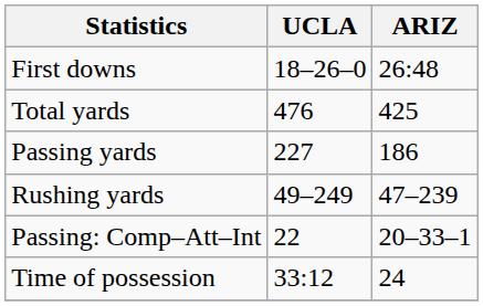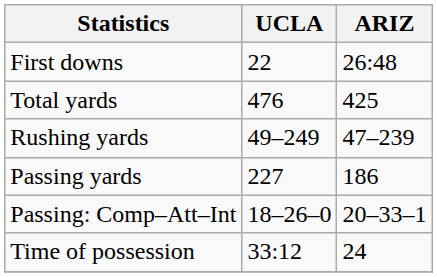First downs | UCLA: 18–26–0 -> 22
rows swapped: Rushing yards <-> Passing yards
Passing: Comp–Att–Int | UCLA: 22 -> 18–26–0
